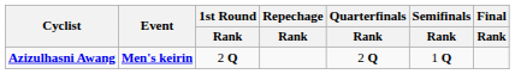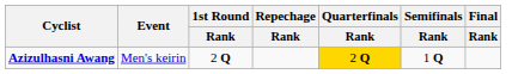Azizulhasni Awang | Event: bold -> normal
Azizulhasni Awang | Quarterfinals / Rank: no background -> gold background
